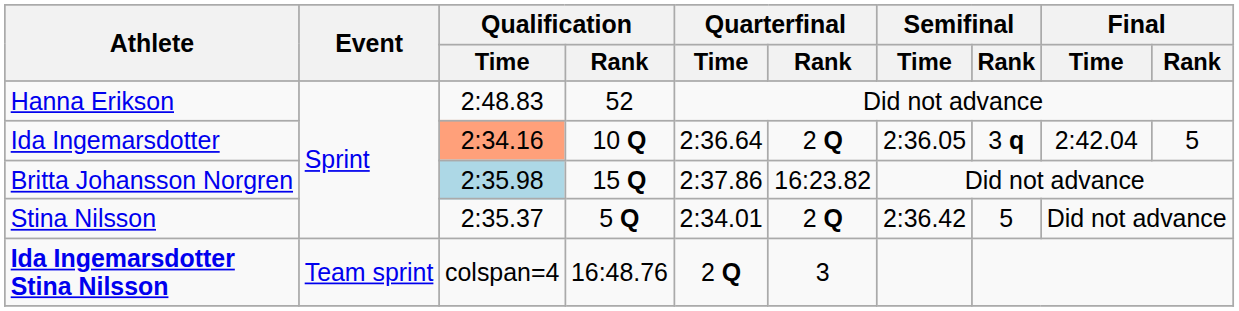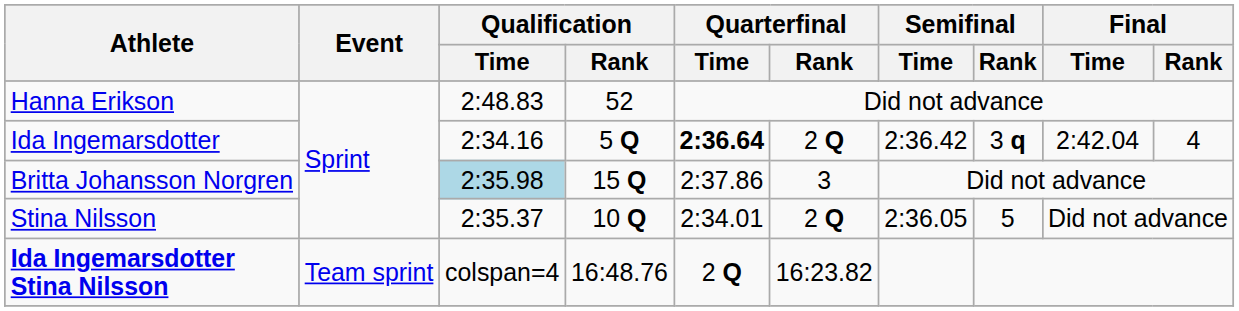Ida Ingemarsdotter | Qualification / Time: lightsalmon background -> no background
Ida Ingemarsdotter | Qualification / Rank: 10 Q -> 5 Q
Ida Ingemarsdotter | Quarterfinal / Time: normal -> bold
Ida Ingemarsdotter | Semifinal / Time: 2:36.05 -> 2:36.42
Ida Ingemarsdotter | Final / Rank: 5 -> 4
Britta Johansson Norgren | Quarterfinal / Rank: 16:23.82 -> 3
Stina Nilsson | Qualification / Rank: 5 Q -> 10 Q
Stina Nilsson | Semifinal / Time: 2:36.42 -> 2:36.05
Ida Ingemarsdotter Stina Nilsson | Quarterfinal / Rank: 3 -> 16:23.82
